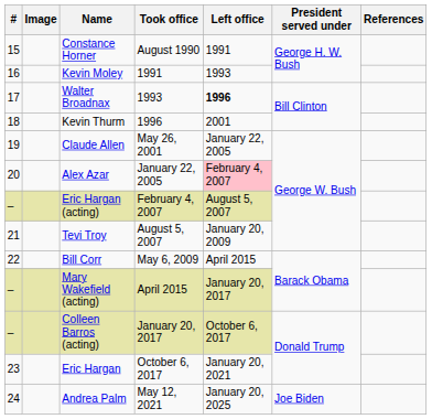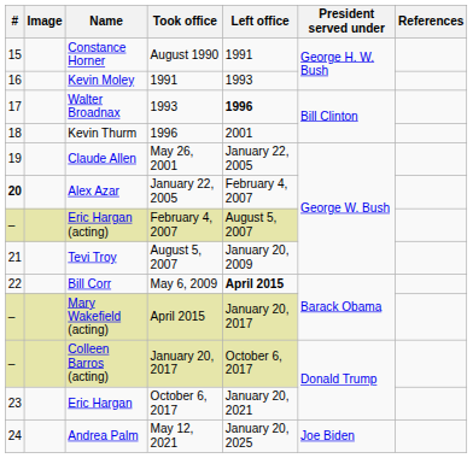Alex Azar | #: normal -> bold
Alex Azar | Left office: pink background -> no background
Bill Corr | Left office: normal -> bold
